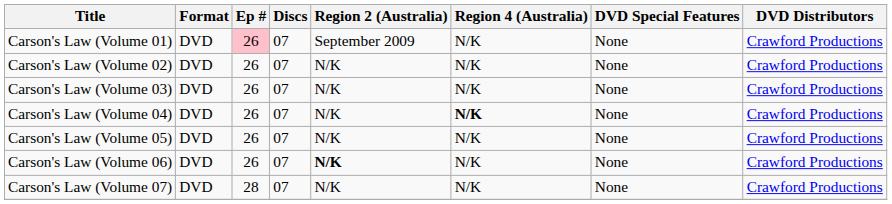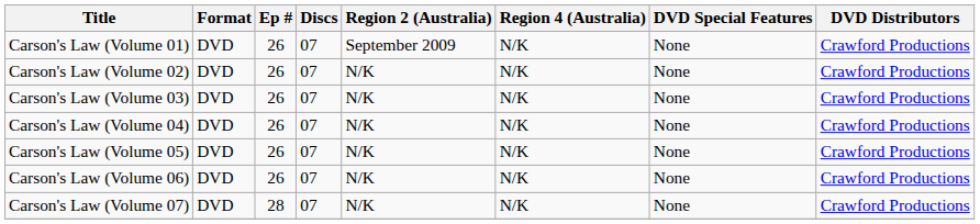Carson's Law (Volume 01) | Ep #: pink background -> no background
Carson's Law (Volume 04) | Region 4 (Australia): bold -> normal
Carson's Law (Volume 06) | Region 2 (Australia): bold -> normal
